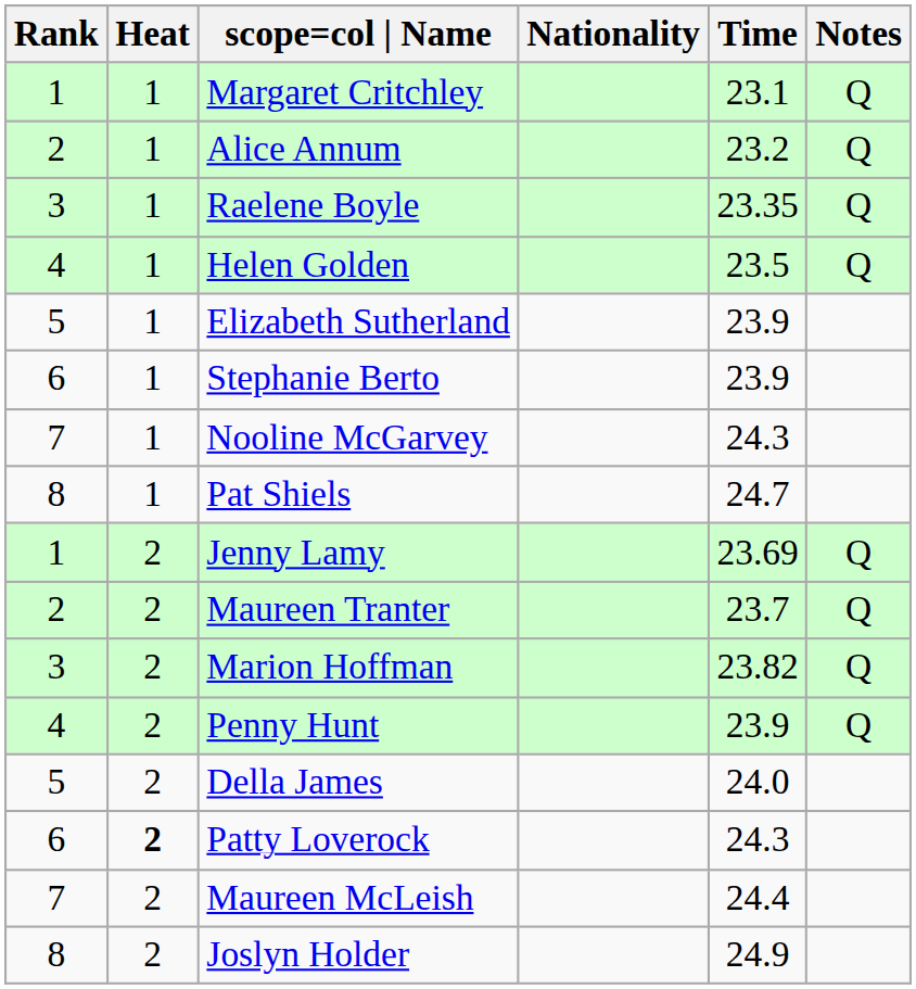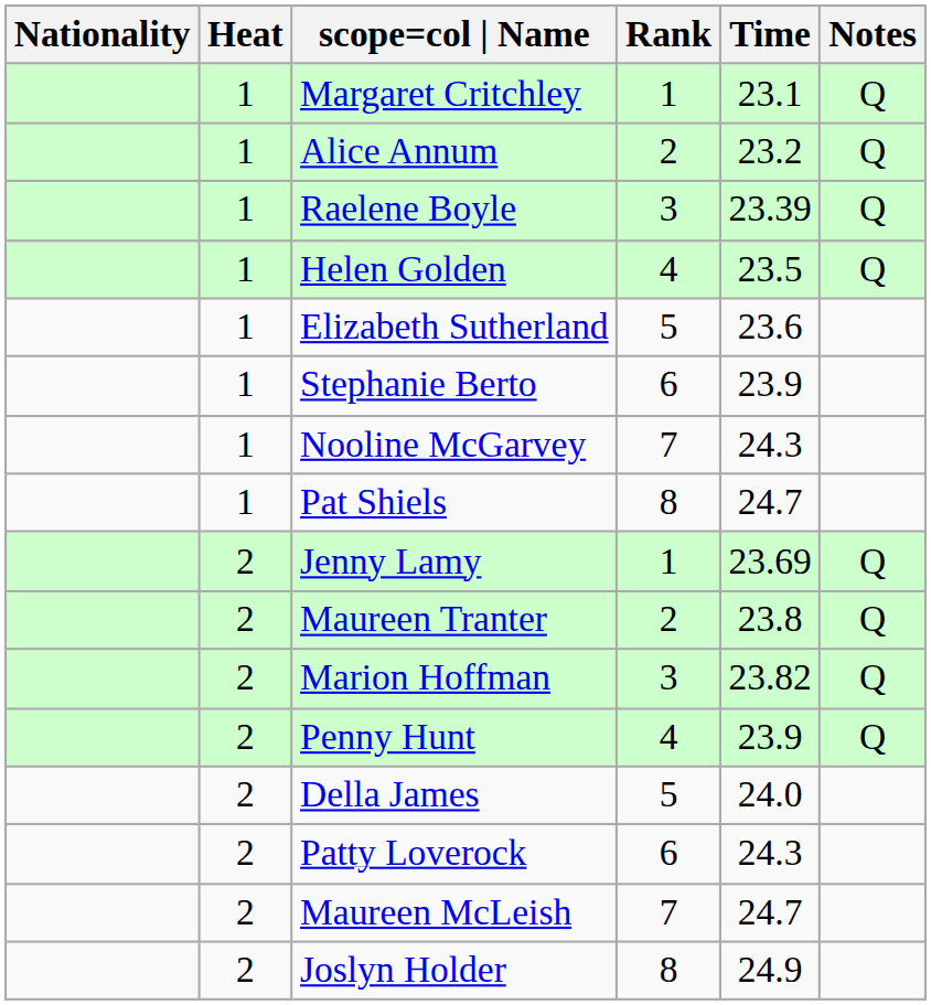columns swapped: Rank <-> Nationality
Raelene Boyle | Time: 23.35 -> 23.39
Elizabeth Sutherland | Time: 23.9 -> 23.6
Maureen Tranter | Time: 23.7 -> 23.8
Patty Loverock | Heat: bold -> normal
Maureen McLeish | Time: 24.4 -> 24.7
